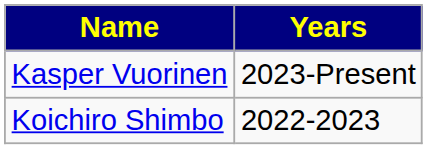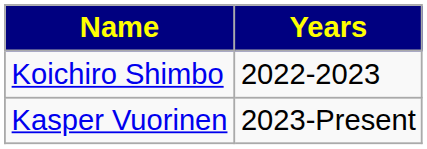rows swapped: Koichiro Shimbo <-> Kasper Vuorinen
